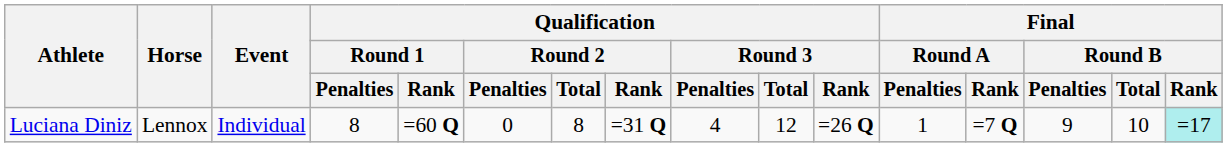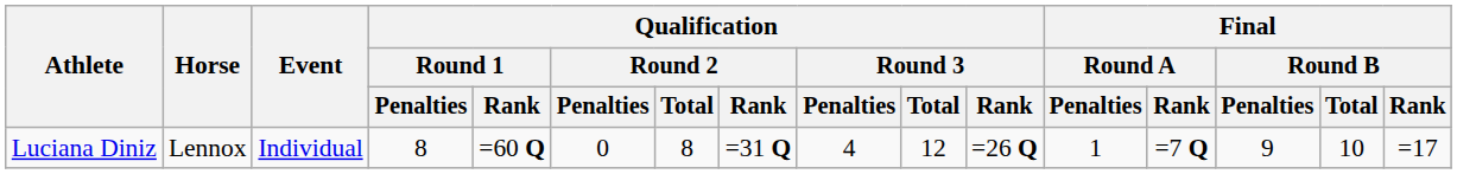Luciana Diniz | Final / Round B / Rank: paleturquoise background -> no background
